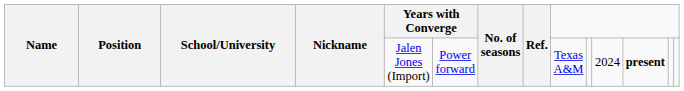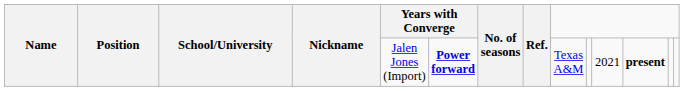row 2 | column 6: normal -> bold
row 2 | column 11: 2024 -> 2021
